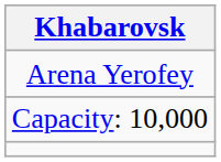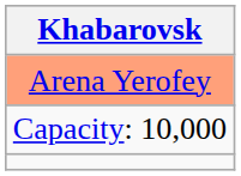row 2 | column 1: no background -> lightsalmon background
